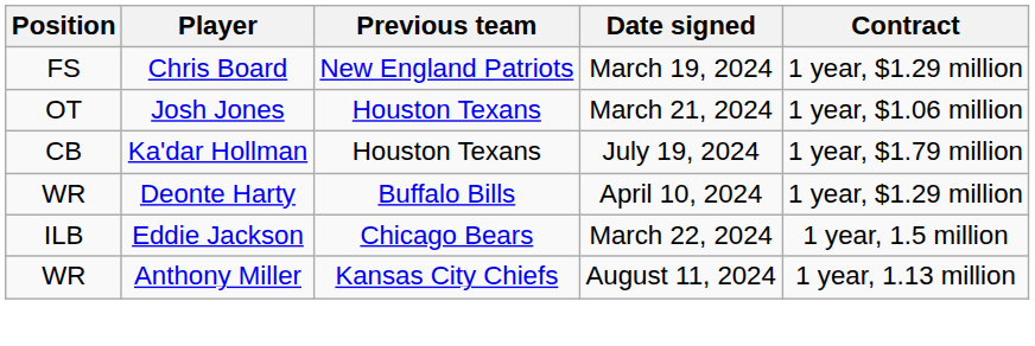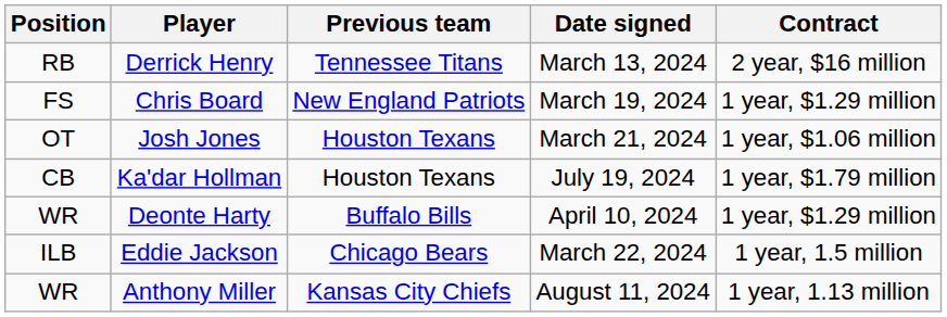+ row: RB | Derrick Henry | Tennessee Titans | March 13, 2024 | 2 year, $16 million
